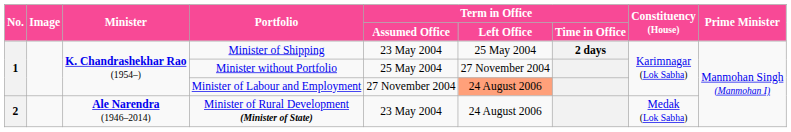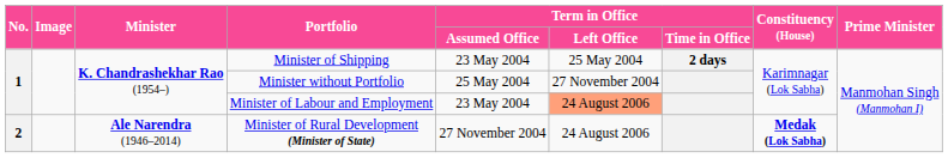Minister of Labour and Employment | Term in Office / Assumed Office: 27 November 2004 -> 23 May 2004
Minister of Rural Development (Minister of State) | Term in Office / Assumed Office: 23 May 2004 -> 27 November 2004
Minister of Rural Development (Minister of State) | Constituency (House): normal -> bold
